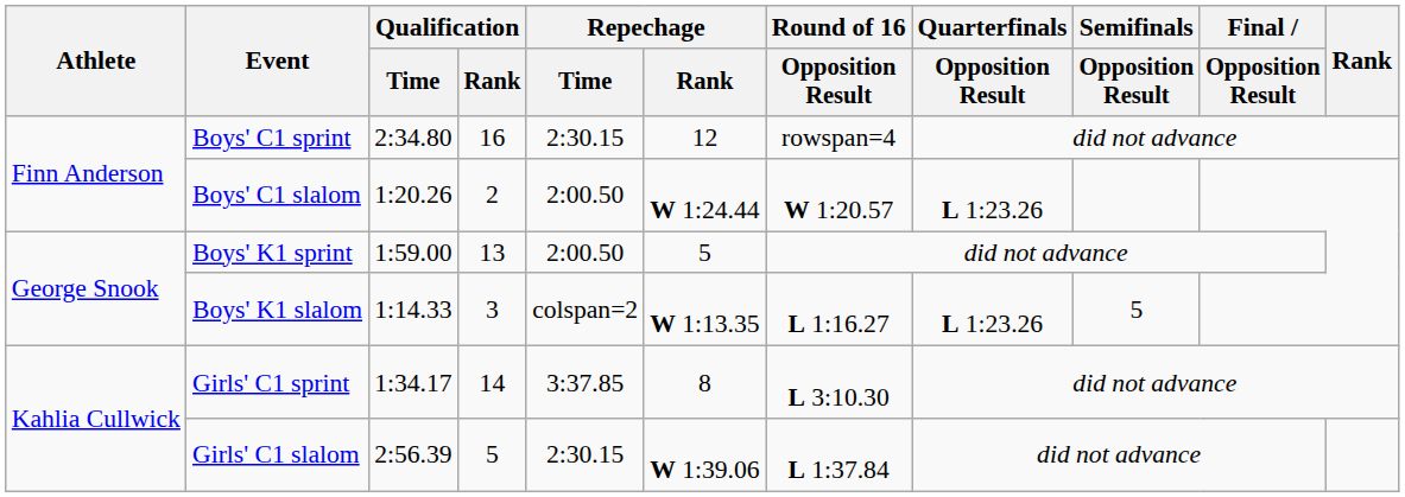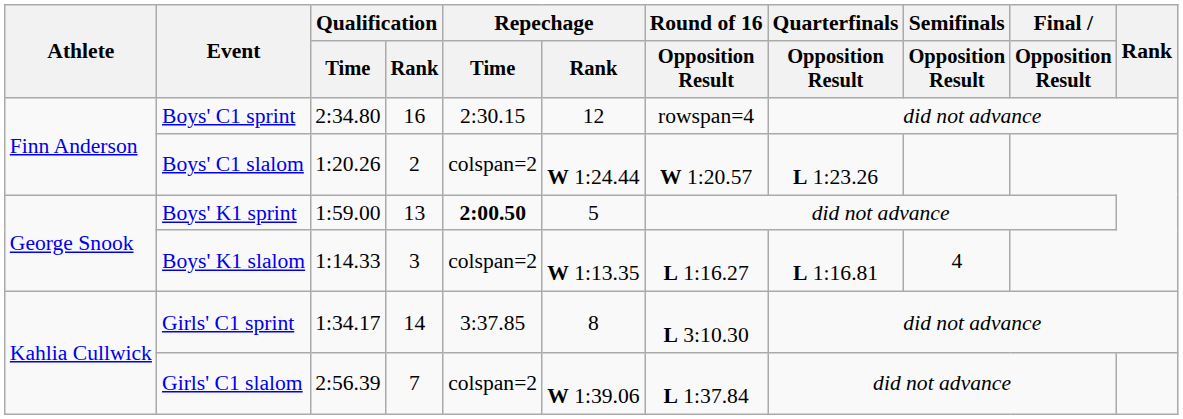Boys' C1 slalom | Repechage / Time: 2:00.50 -> colspan=2
Boys' K1 sprint | Repechage / Time: normal -> bold
Boys' K1 slalom | Quarterfinals / Opposition Result: L 1:23.26 -> L 1:16.81
Boys' K1 slalom | Semifinals / Opposition Result: 5 -> 4
Girls' C1 slalom | Qualification / Rank: 5 -> 7
Girls' C1 slalom | Repechage / Time: 2:30.15 -> colspan=2
